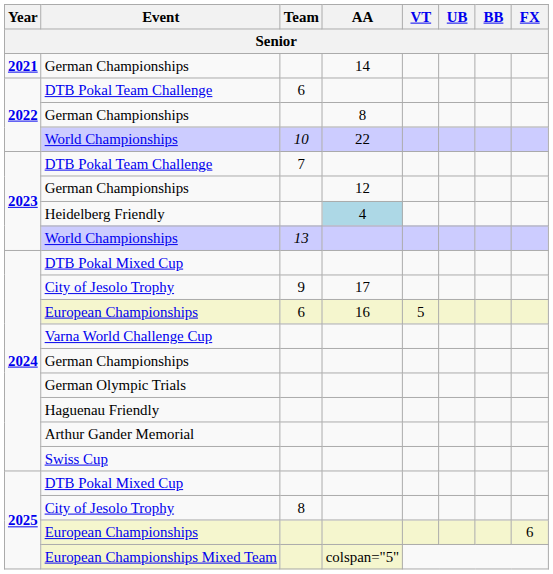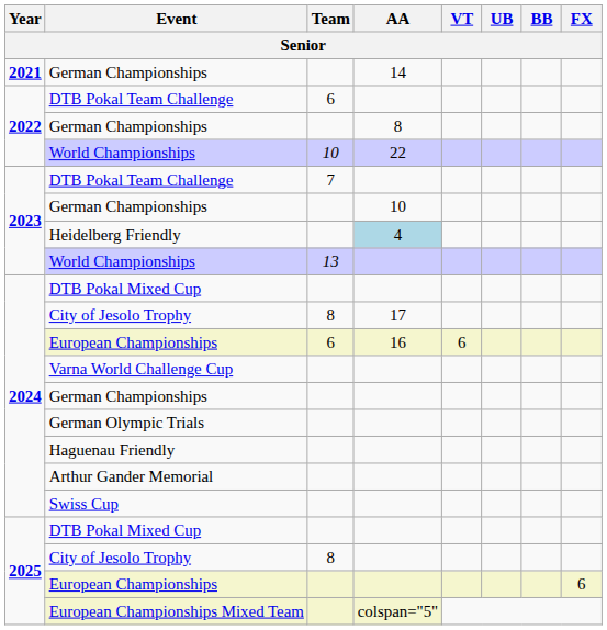2023 / German Championships | AA: 12 -> 10
2024 / City of Jesolo Trophy | Team: 9 -> 8
2024 / European Championships | VT: 5 -> 6
